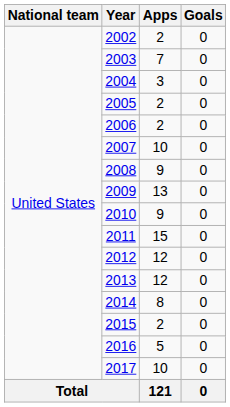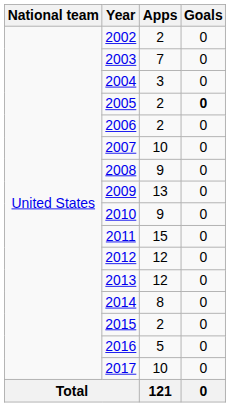2005 | Goals: normal -> bold
